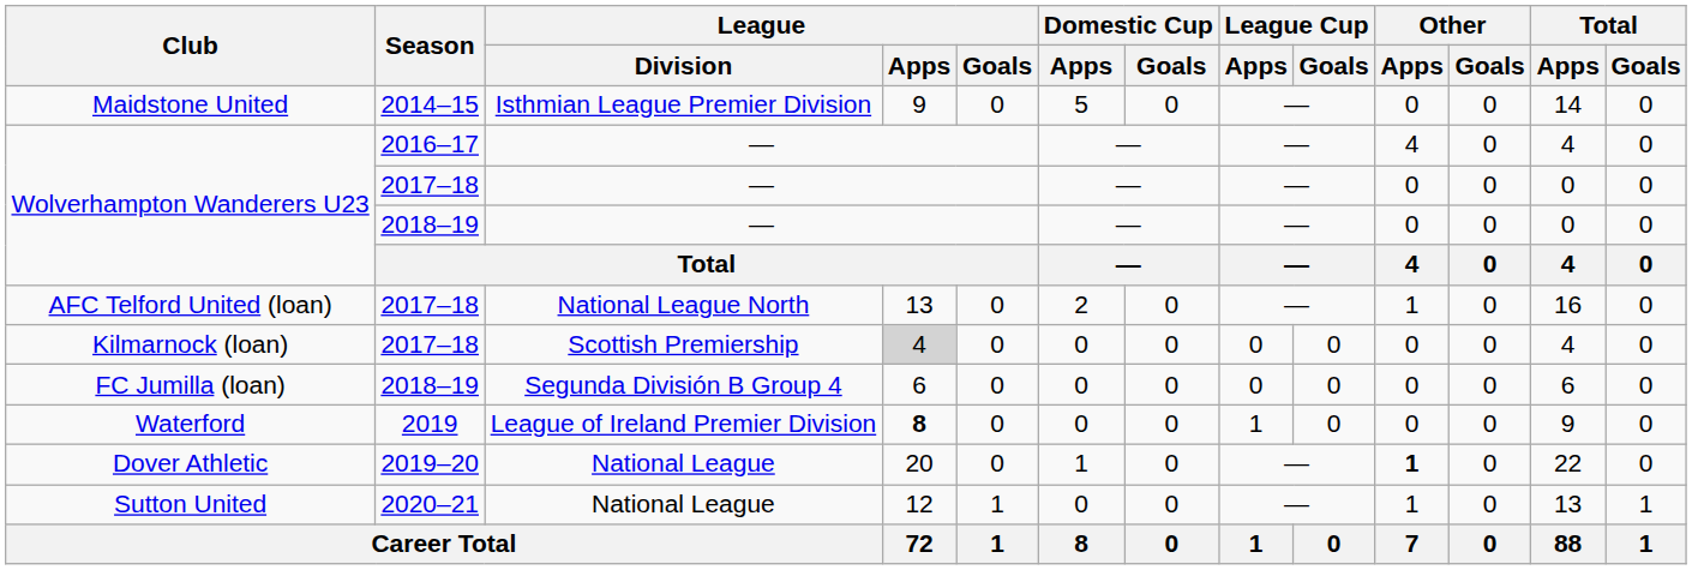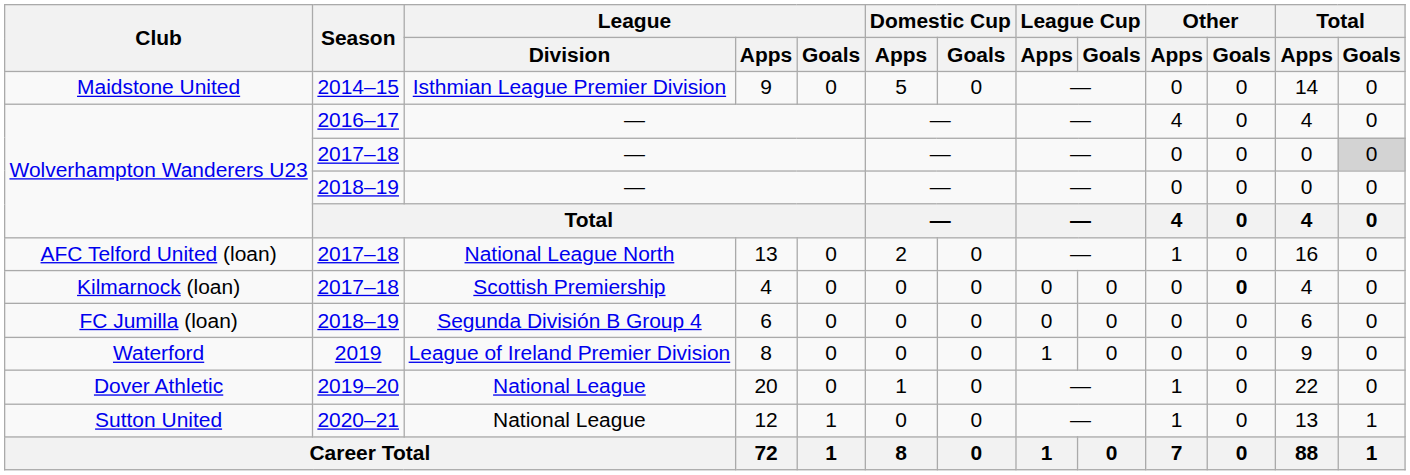Wolverhampton Wanderers U23 / 2017–18 | Total / Goals: no background -> lightgrey background
Kilmarnock (loan) | League / Apps: lightgrey background -> no background
Kilmarnock (loan) | Other / Goals: normal -> bold
Waterford | League / Apps: bold -> normal
Dover Athletic | Other / Apps: bold -> normal
